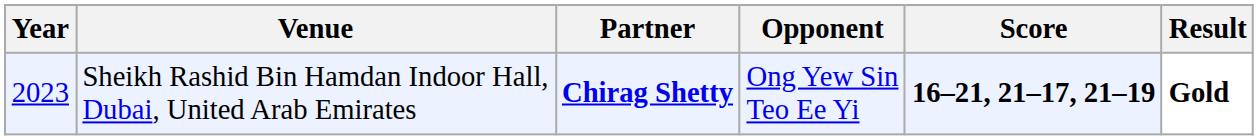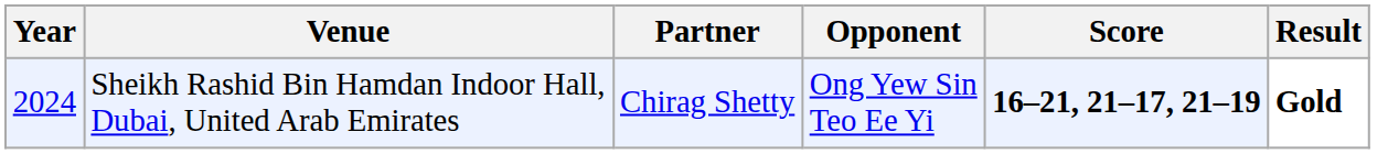row 2 | Year: 2023 -> 2024
row 2 | Partner: bold -> normal
